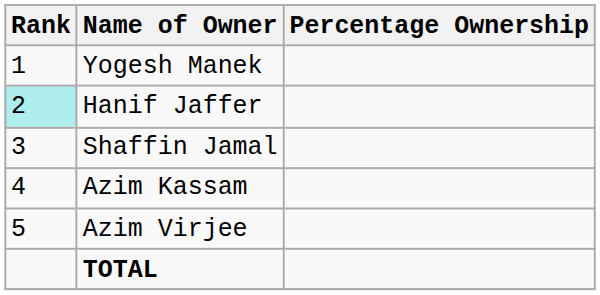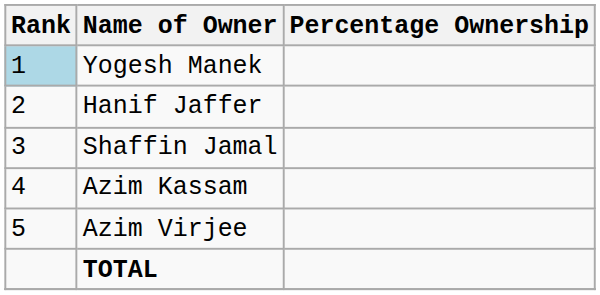Yogesh Manek | Rank: no background -> lightblue background
Hanif Jaffer | Rank: paleturquoise background -> no background
